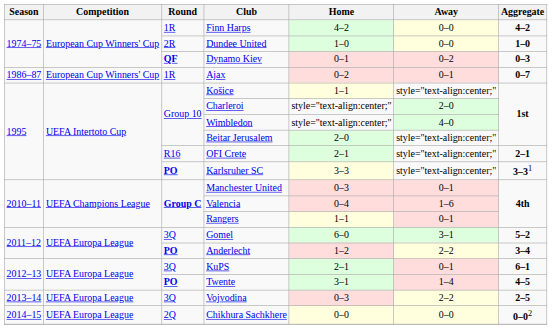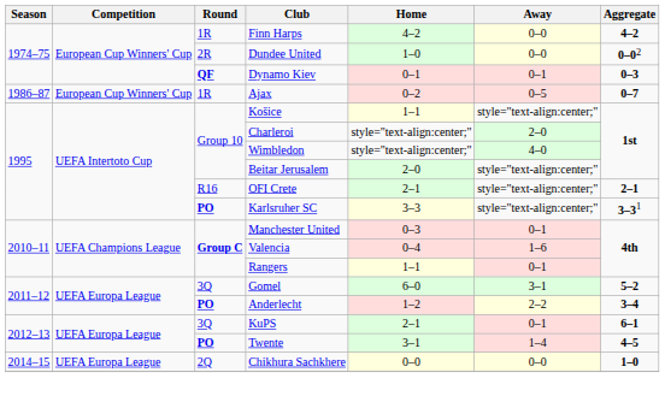Dundee United | Aggregate: 1–0 -> 0–02
Dynamo Kiev | Away: 0–2 -> 0–1
Ajax | Away: 0–1 -> 0–5
- row: 2013–14 | UEFA Europa League | 3Q | Vojvodina | 0–3 | 2–2 | 2–5
Chikhura Sachkhere | Aggregate: 0–02 -> 1–0
